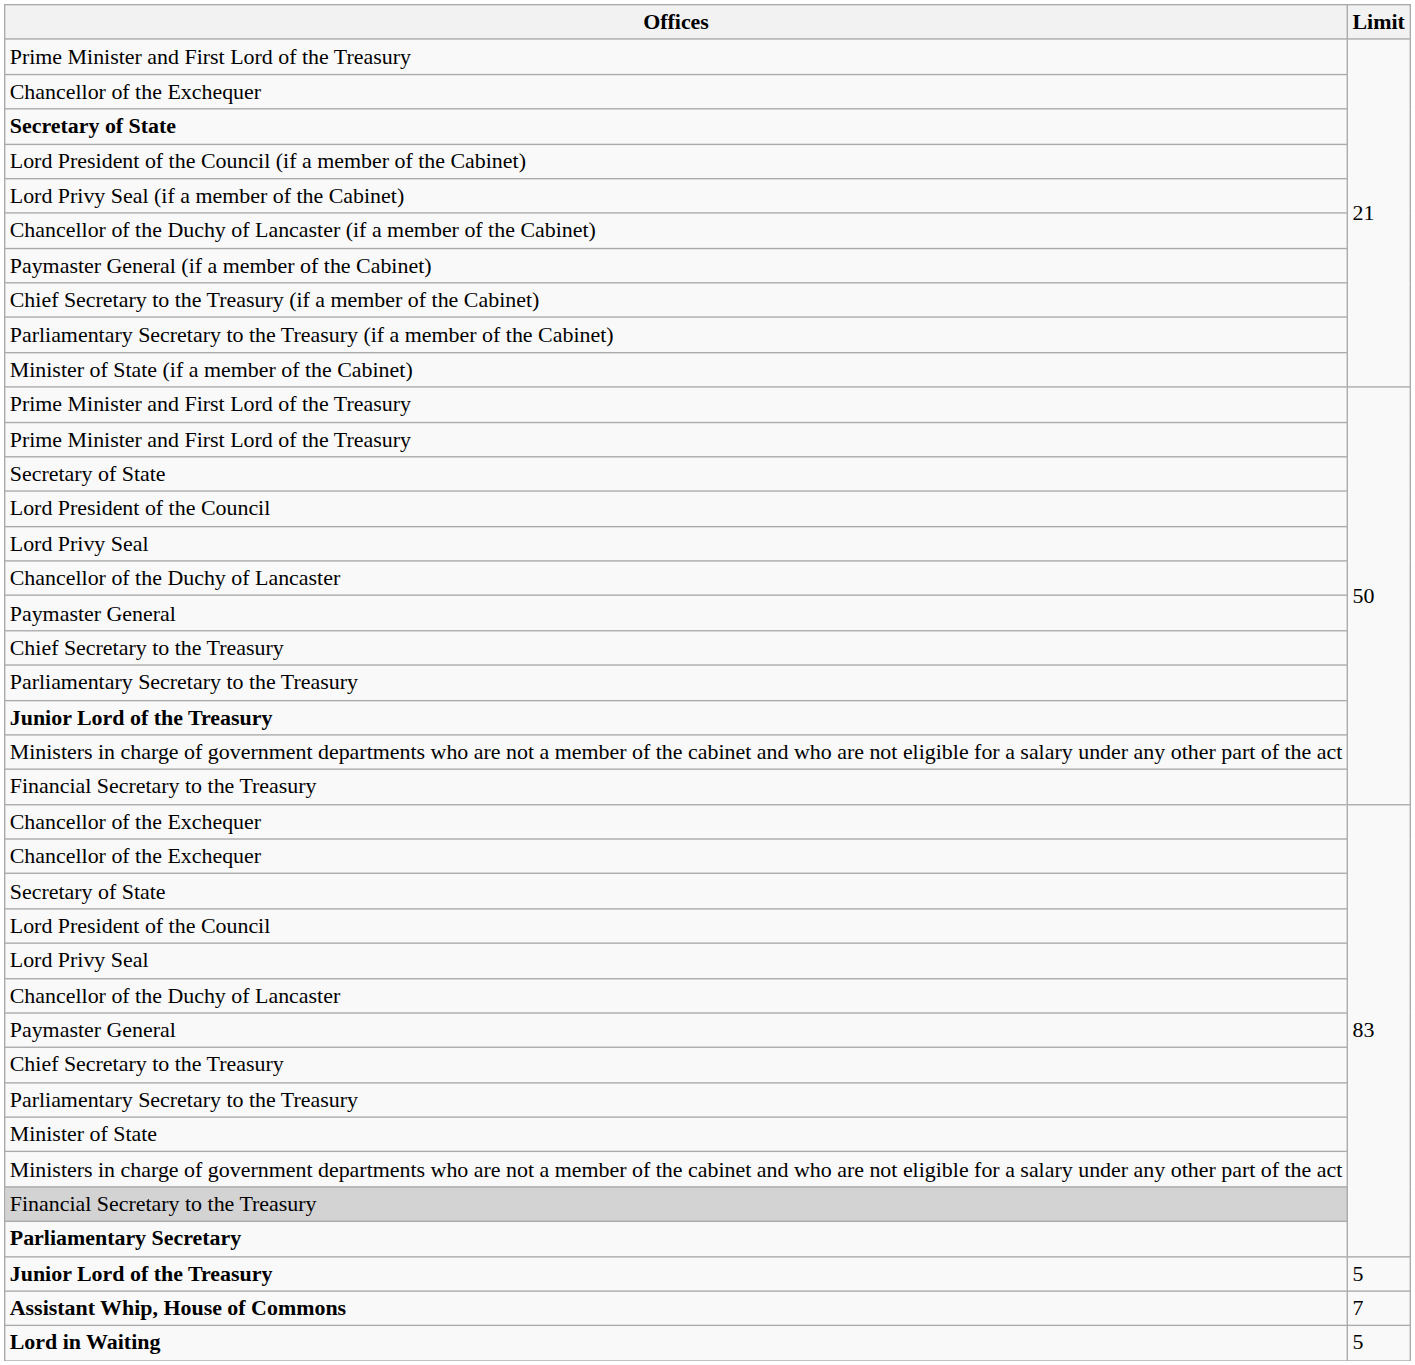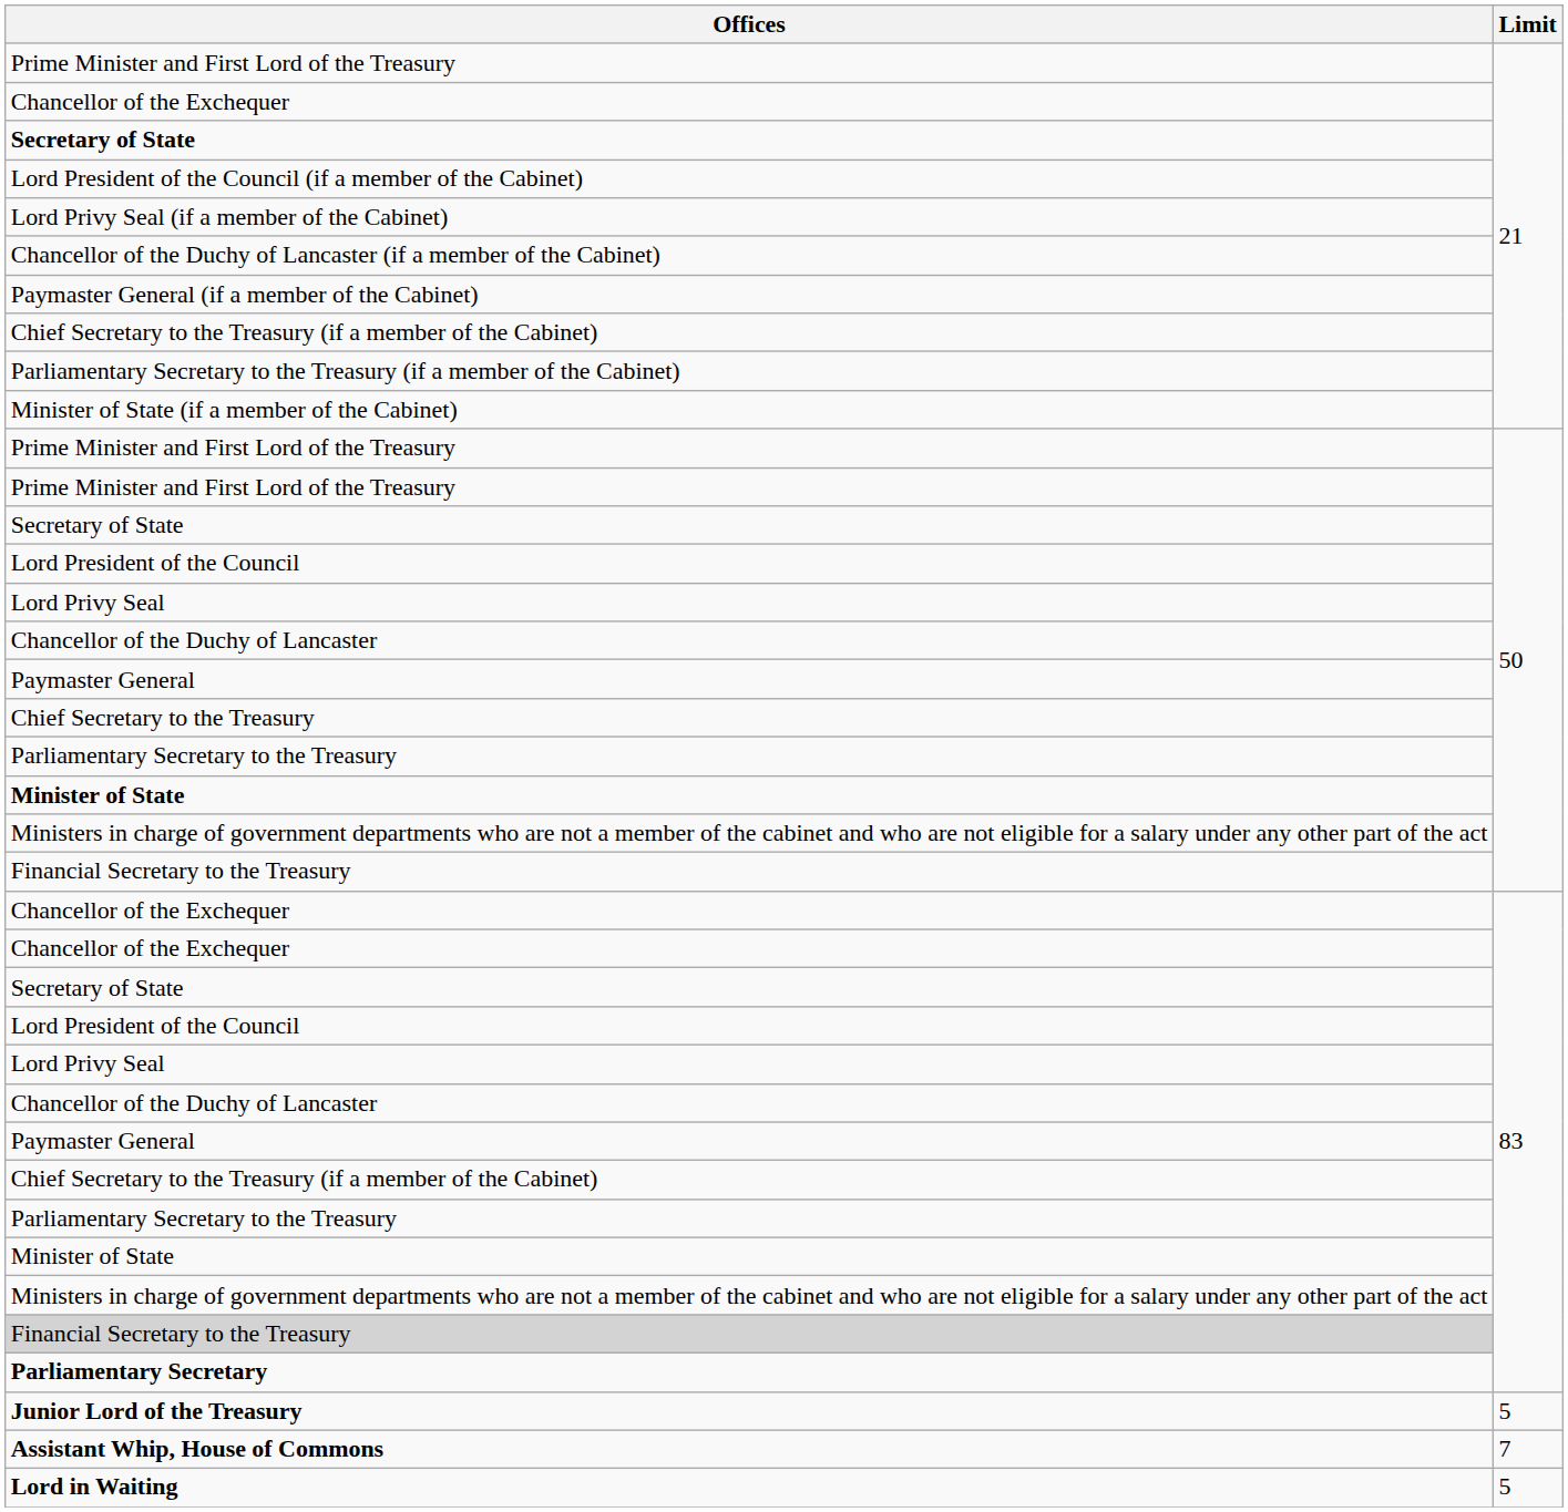row 21 | Offices: Junior Lord of the Treasury -> Minister of State
row 31 | Offices: Chief Secretary to the Treasury -> Chief Secretary to the Treasury (if a member of the Cabinet)
